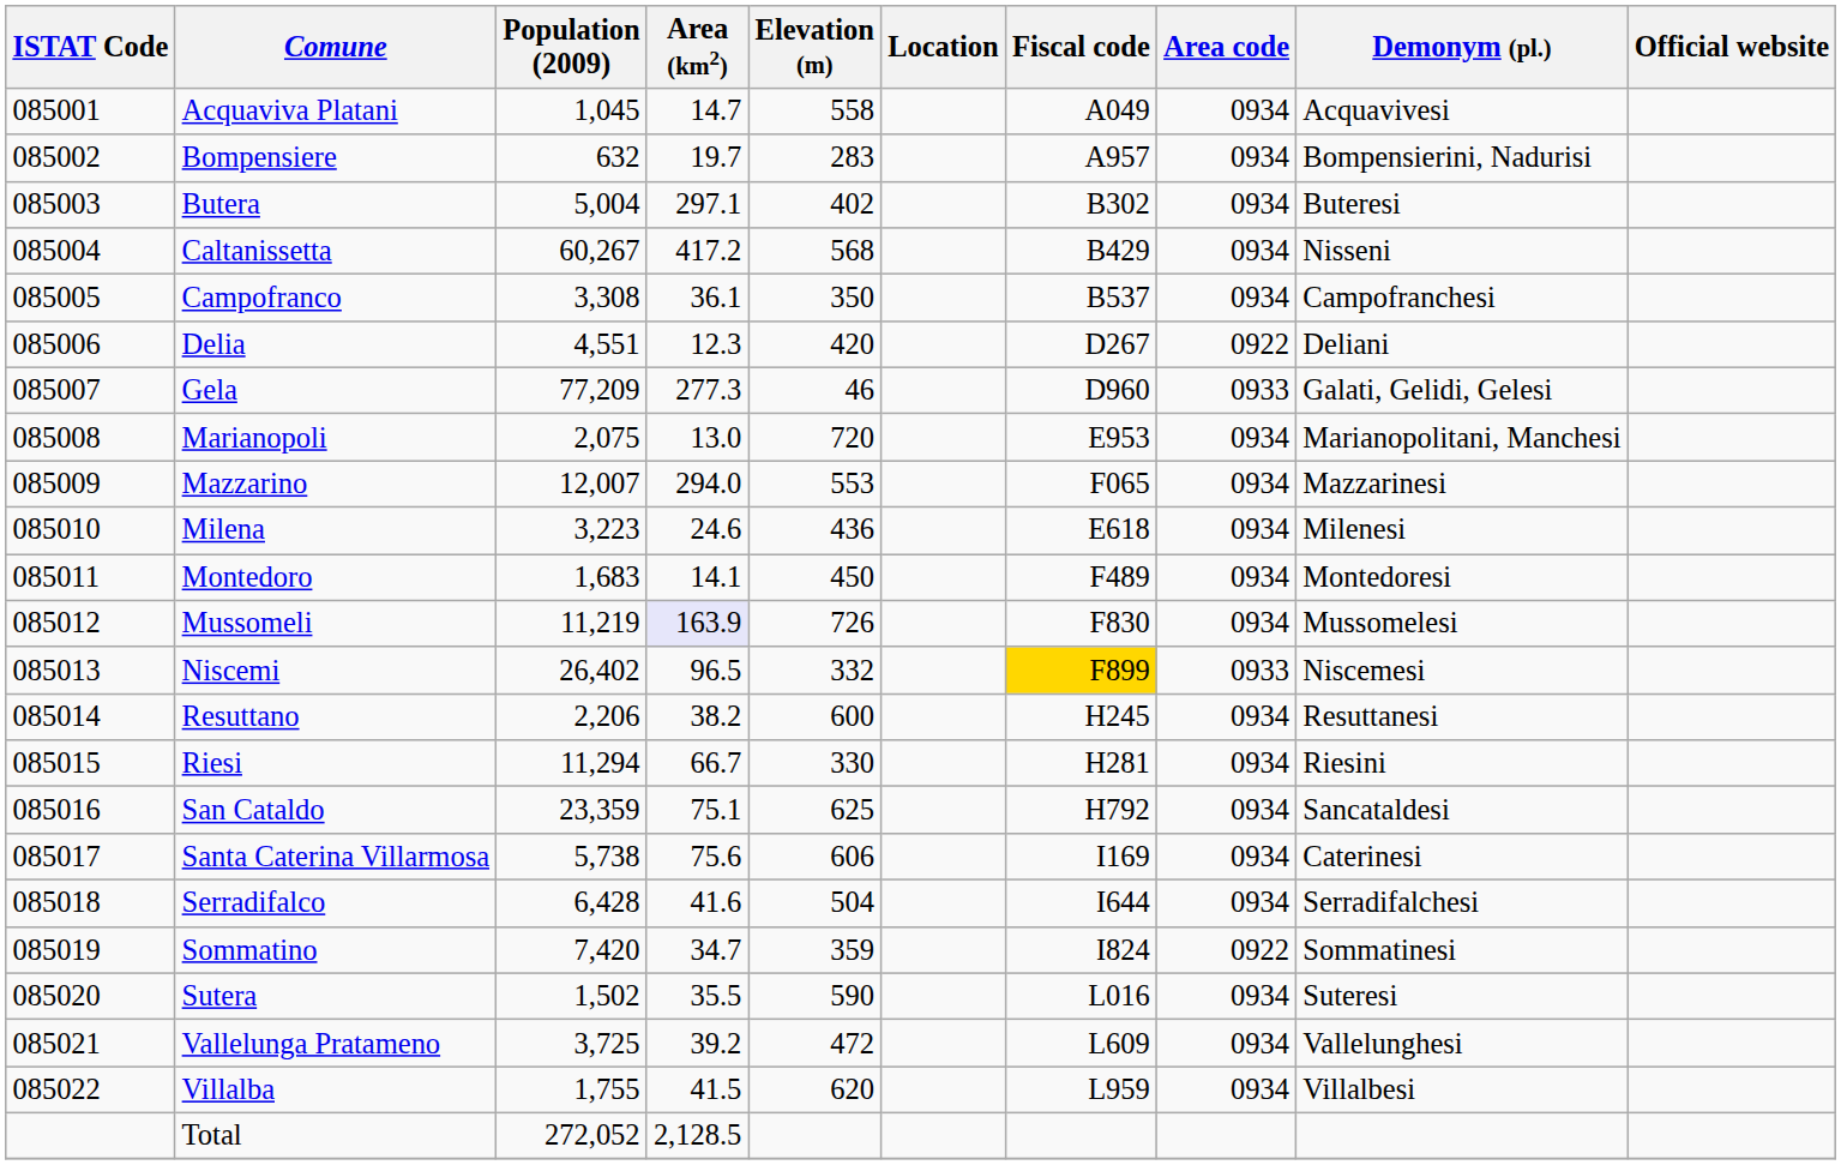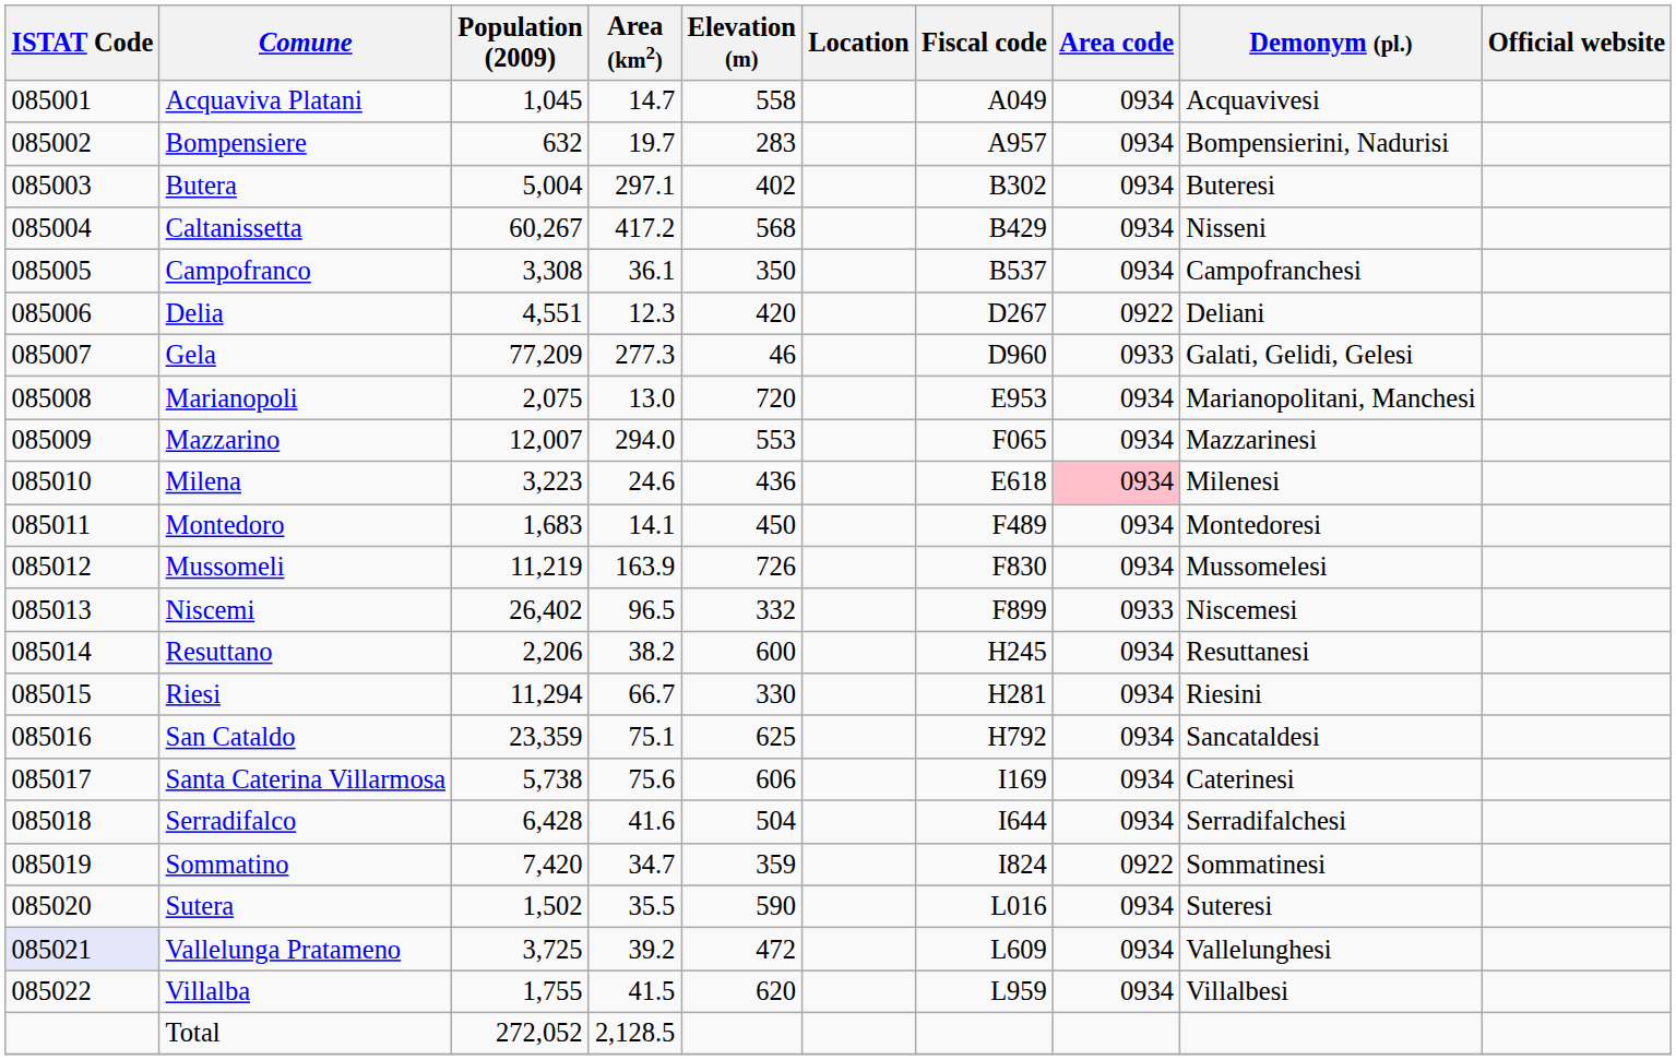Milena | Area code: no background -> pink background
Mussomeli | Area (km2): lavender background -> no background
Niscemi | Fiscal code: gold background -> no background
Vallelunga Pratameno | ISTAT Code: no background -> lavender background
